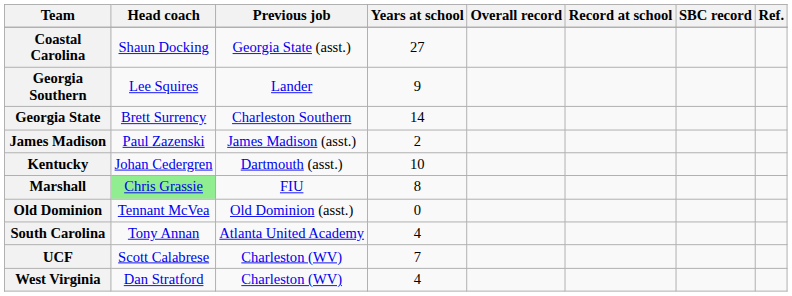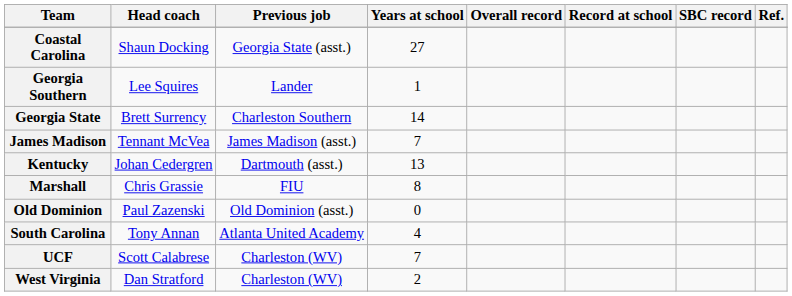Georgia Southern | Years at school: 9 -> 1
James Madison | Head coach: Paul Zazenski -> Tennant McVea
James Madison | Years at school: 2 -> 7
Kentucky | Years at school: 10 -> 13
Marshall | Head coach: lightgreen background -> no background
Old Dominion | Head coach: Tennant McVea -> Paul Zazenski
West Virginia | Years at school: 4 -> 2
